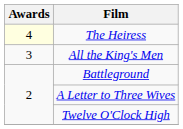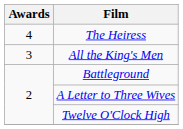The Heiress | Awards: lightyellow background -> no background
